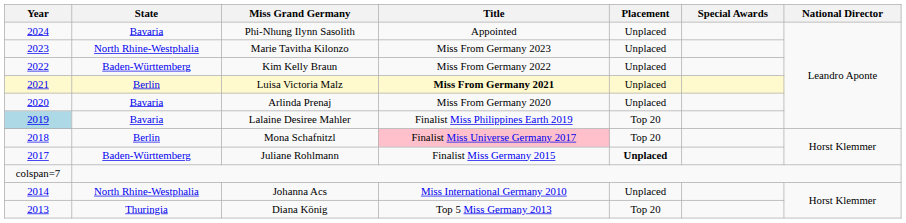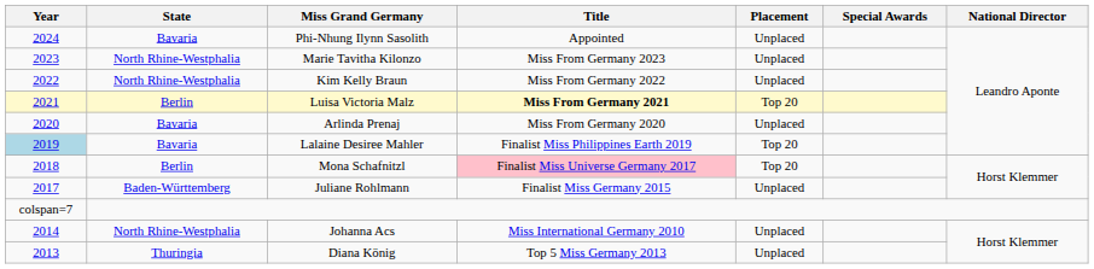Kim Kelly Braun | State: Baden-Württemberg -> North Rhine-Westphalia
Luisa Victoria Malz | Placement: Unplaced -> Top 20
Juliane Rohlmann | Placement: bold -> normal
Diana König | Placement: Top 20 -> Unplaced
